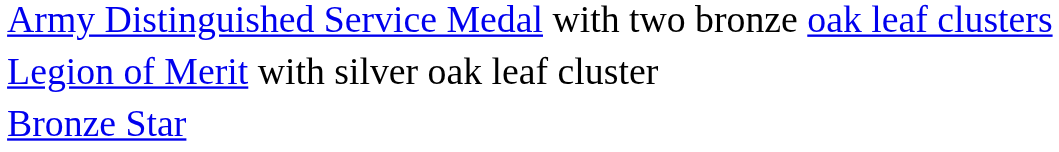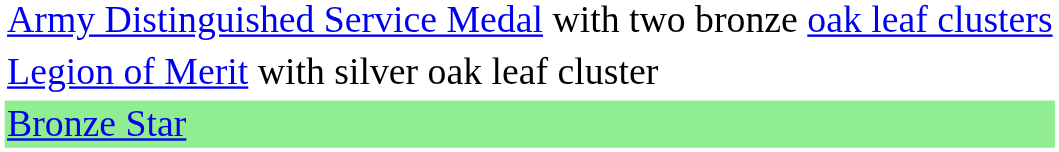row 3 | column 1: no background -> lightgreen background
